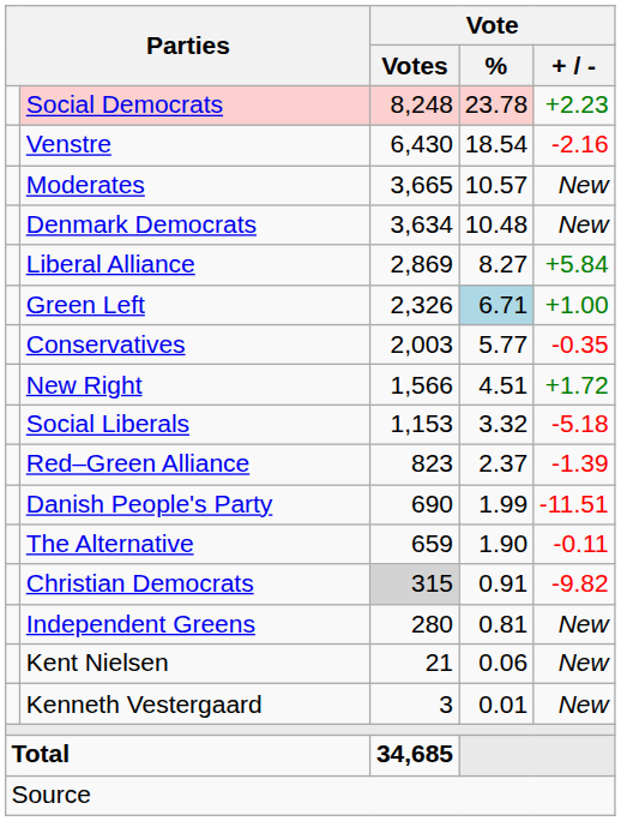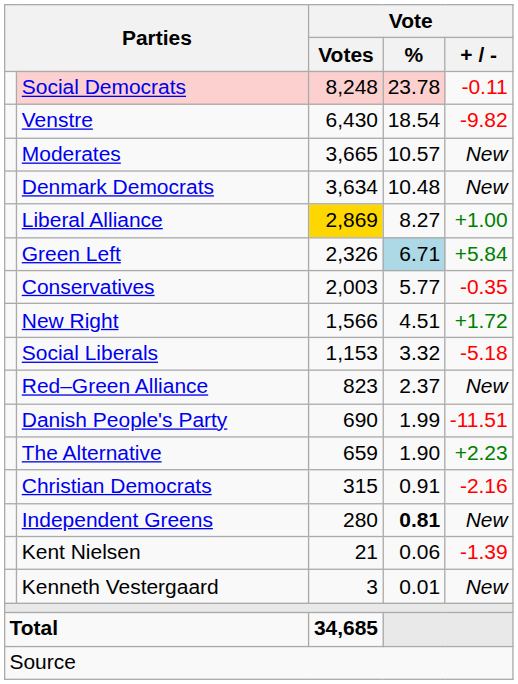Social Democrats | Vote / + / -: +2.23 -> -0.11
Venstre | Vote / + / -: -2.16 -> -9.82
Liberal Alliance | Vote / Votes: no background -> gold background
Liberal Alliance | Vote / + / -: +5.84 -> +1.00
Green Left | Vote / + / -: +1.00 -> +5.84
Red–Green Alliance | Vote / + / -: -1.39 -> New
The Alternative | Vote / + / -: -0.11 -> +2.23
Christian Democrats | Vote / Votes: lightgrey background -> no background
Christian Democrats | Vote / + / -: -9.82 -> -2.16
Independent Greens | Vote / %: normal -> bold
Kent Nielsen | Vote / + / -: New -> -1.39
